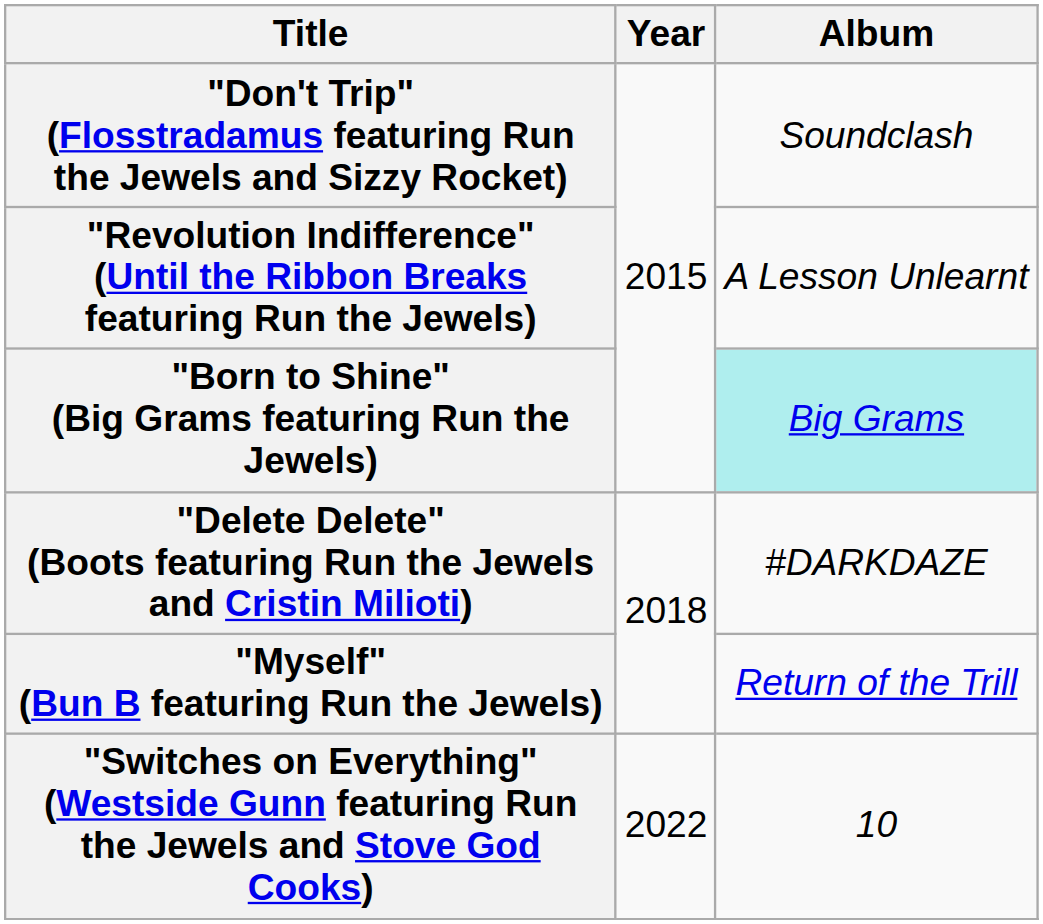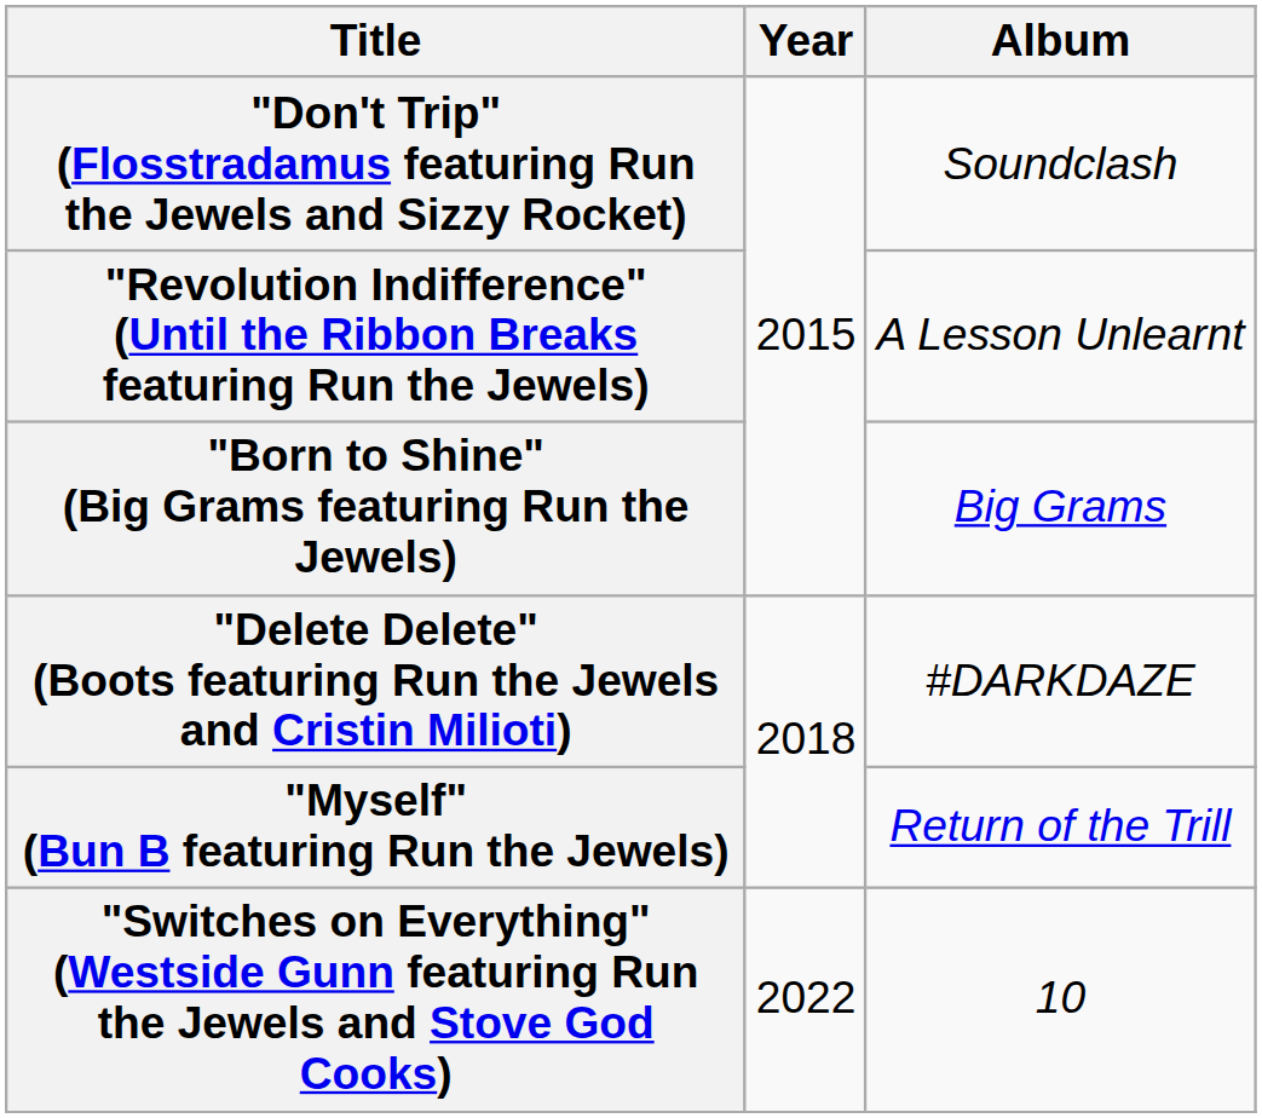"Born to Shine" (Big Grams featuring Run the Jewels) | Album: paleturquoise background -> no background
